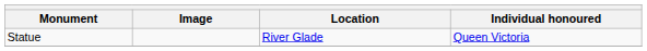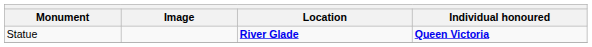Statue | Location: normal -> bold
Statue | Individual honoured: normal -> bold
